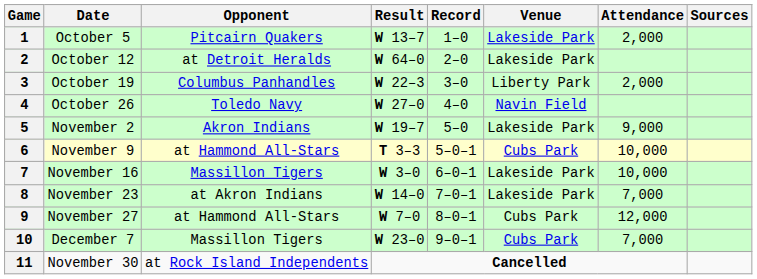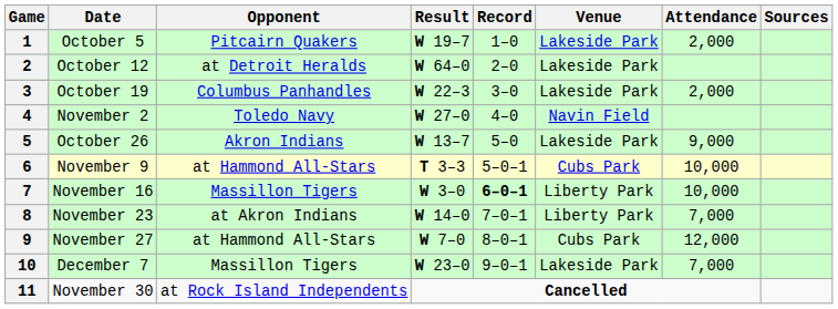1 | Result: W 13–7 -> W 19–7
3 | Venue: Liberty Park -> Lakeside Park
4 | Date: October 26 -> November 2
5 | Date: November 2 -> October 26
5 | Result: W 19–7 -> W 13–7
7 | Record: normal -> bold
7 | Venue: Lakeside Park -> Liberty Park
8 | Venue: Lakeside Park -> Liberty Park
10 | Venue: Cubs Park -> Lakeside Park
